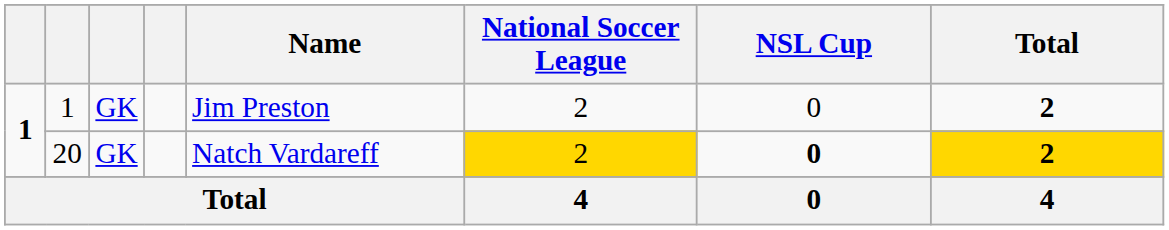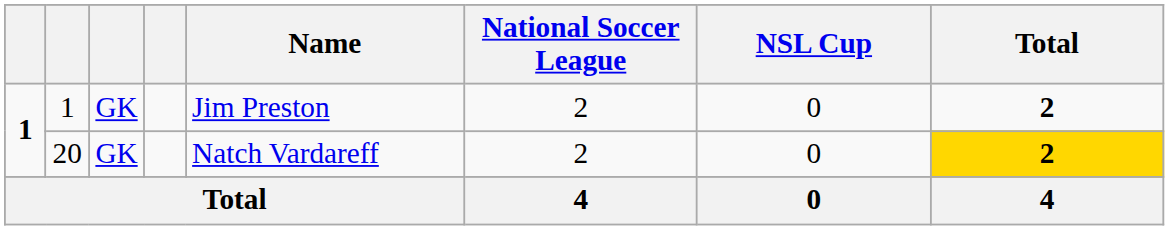20 | National Soccer League: gold background -> no background
20 | NSL Cup: bold -> normal
